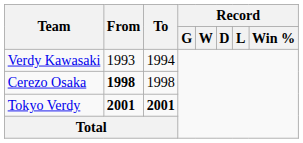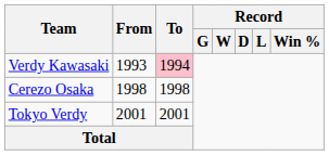Verdy Kawasaki | To: no background -> pink background
Cerezo Osaka | From: bold -> normal
Tokyo Verdy | From: bold -> normal
Tokyo Verdy | To: bold -> normal
